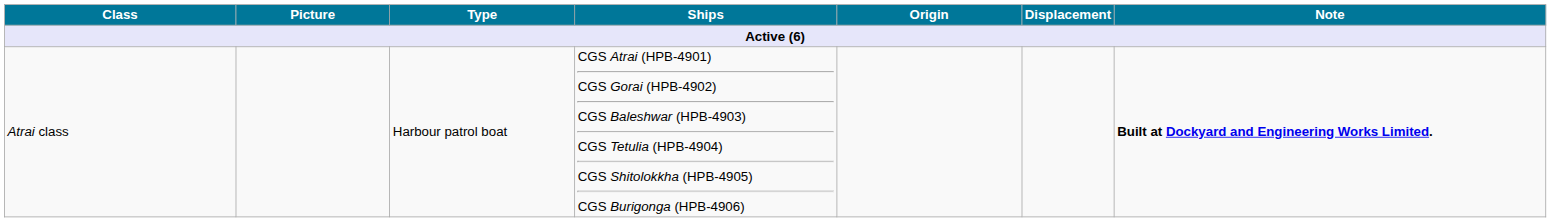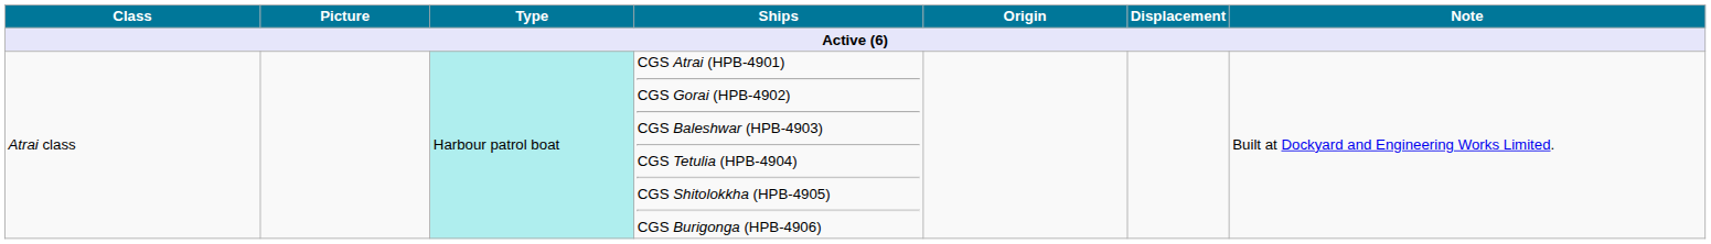Atrai class | Type: no background -> paleturquoise background
Atrai class | Note: bold -> normal
